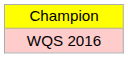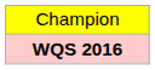row 2 | column 1: normal -> bold
